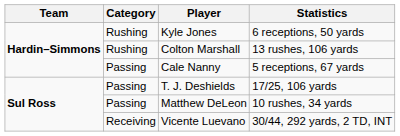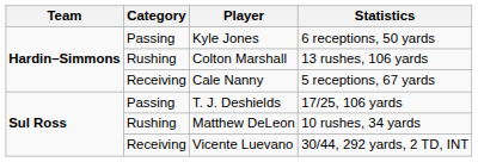Kyle Jones | Category: Rushing -> Passing
Cale Nanny | Category: Passing -> Receiving
Matthew DeLeon | Category: Passing -> Rushing
